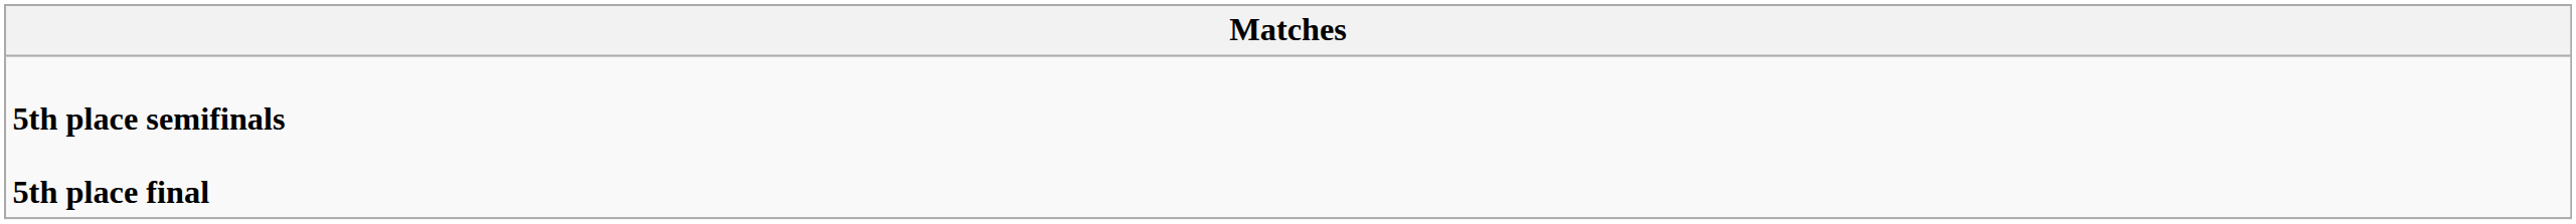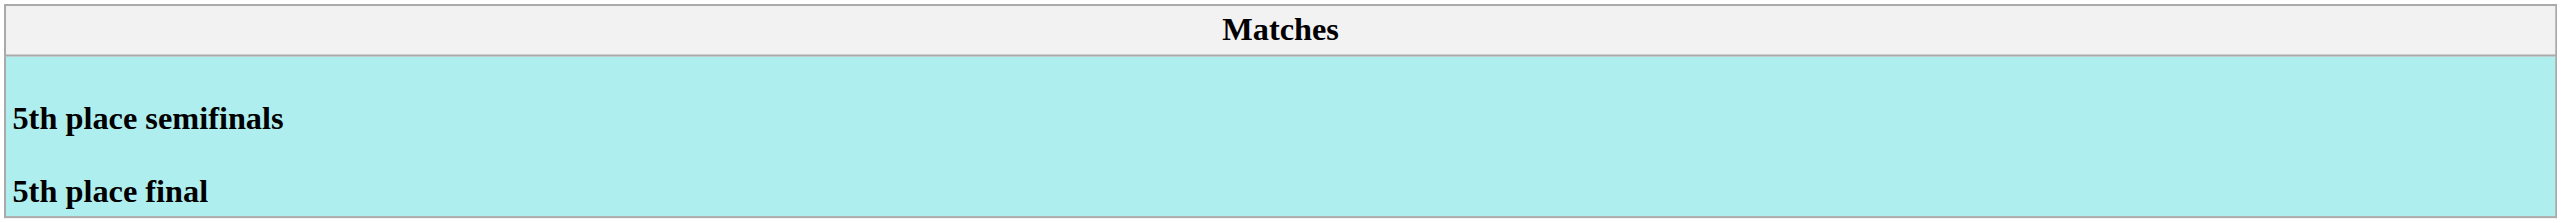row 2 | column 1: no background -> paleturquoise background
